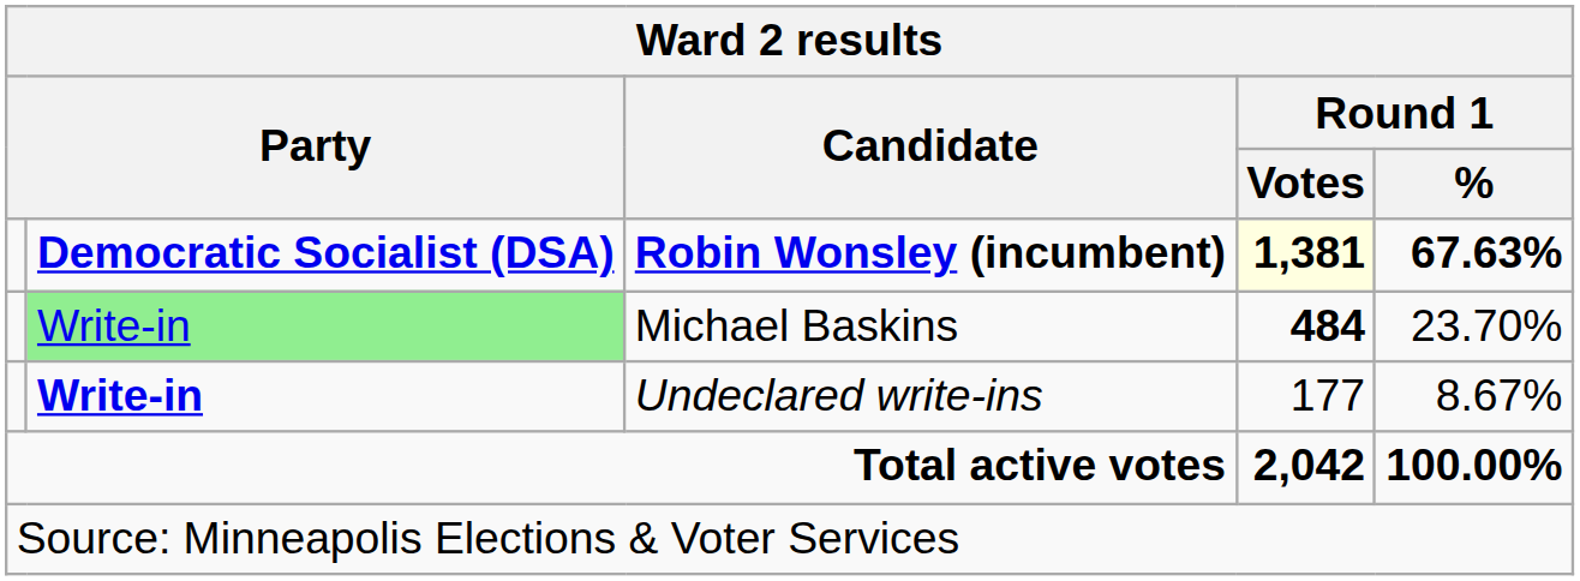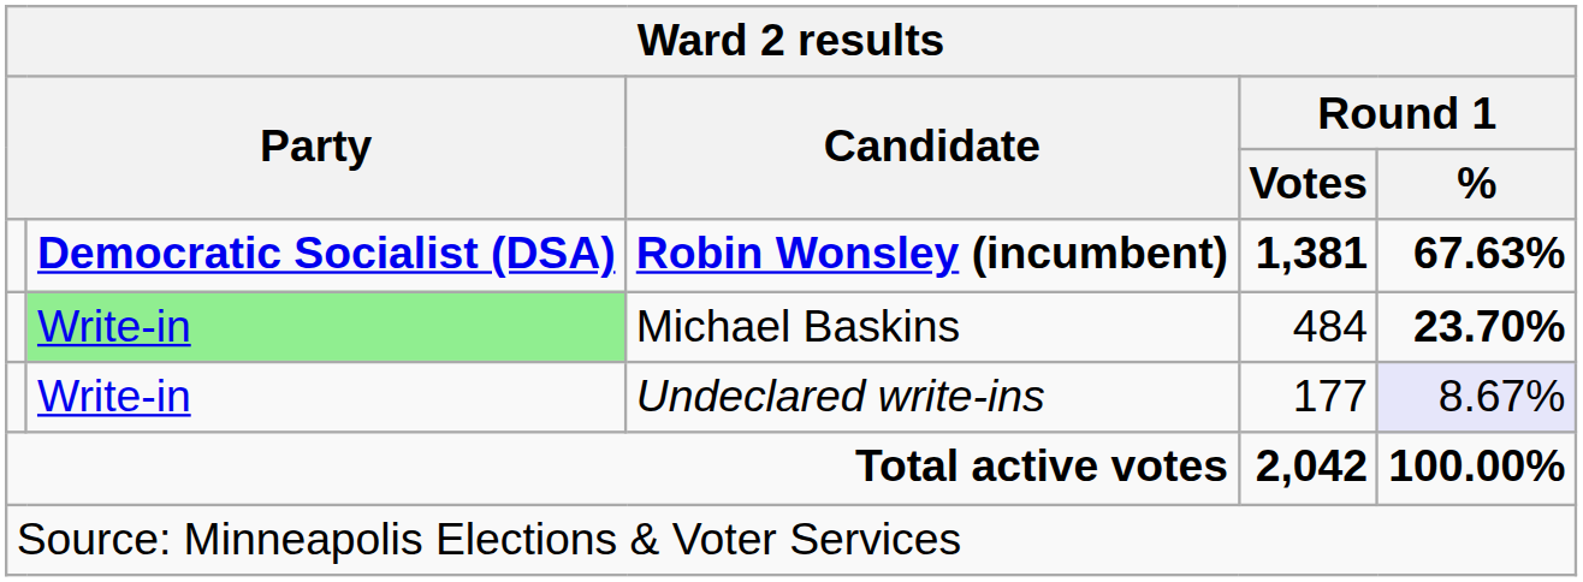Robin Wonsley (incumbent) | Ward 2 results / Round 1 / Votes: lightyellow background -> no background
Michael Baskins | Ward 2 results / Round 1 / Votes: bold -> normal
Michael Baskins | Ward 2 results / Round 1 / %: normal -> bold
Undeclared write-ins | column 2: bold -> normal
Undeclared write-ins | Ward 2 results / Round 1 / %: no background -> lavender background
